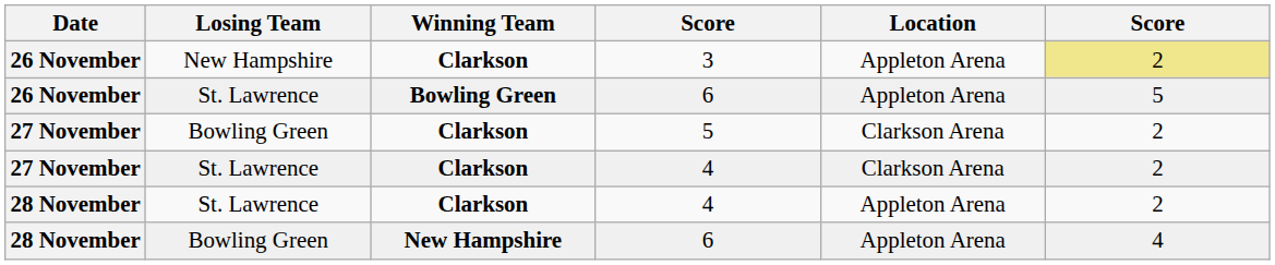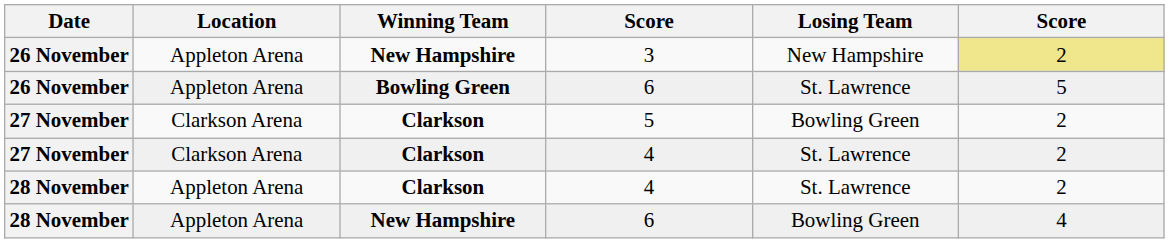columns swapped: Location <-> Losing Team
3 | Winning Team: Clarkson -> New Hampshire
